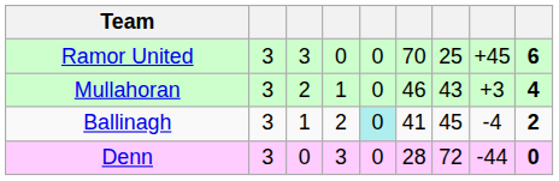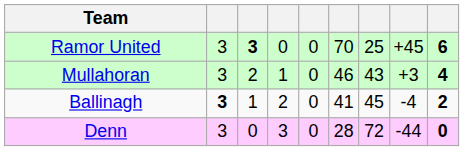Ramor United | column 3: normal -> bold
Ballinagh | column 2: normal -> bold
Ballinagh | column 5: paleturquoise background -> no background
